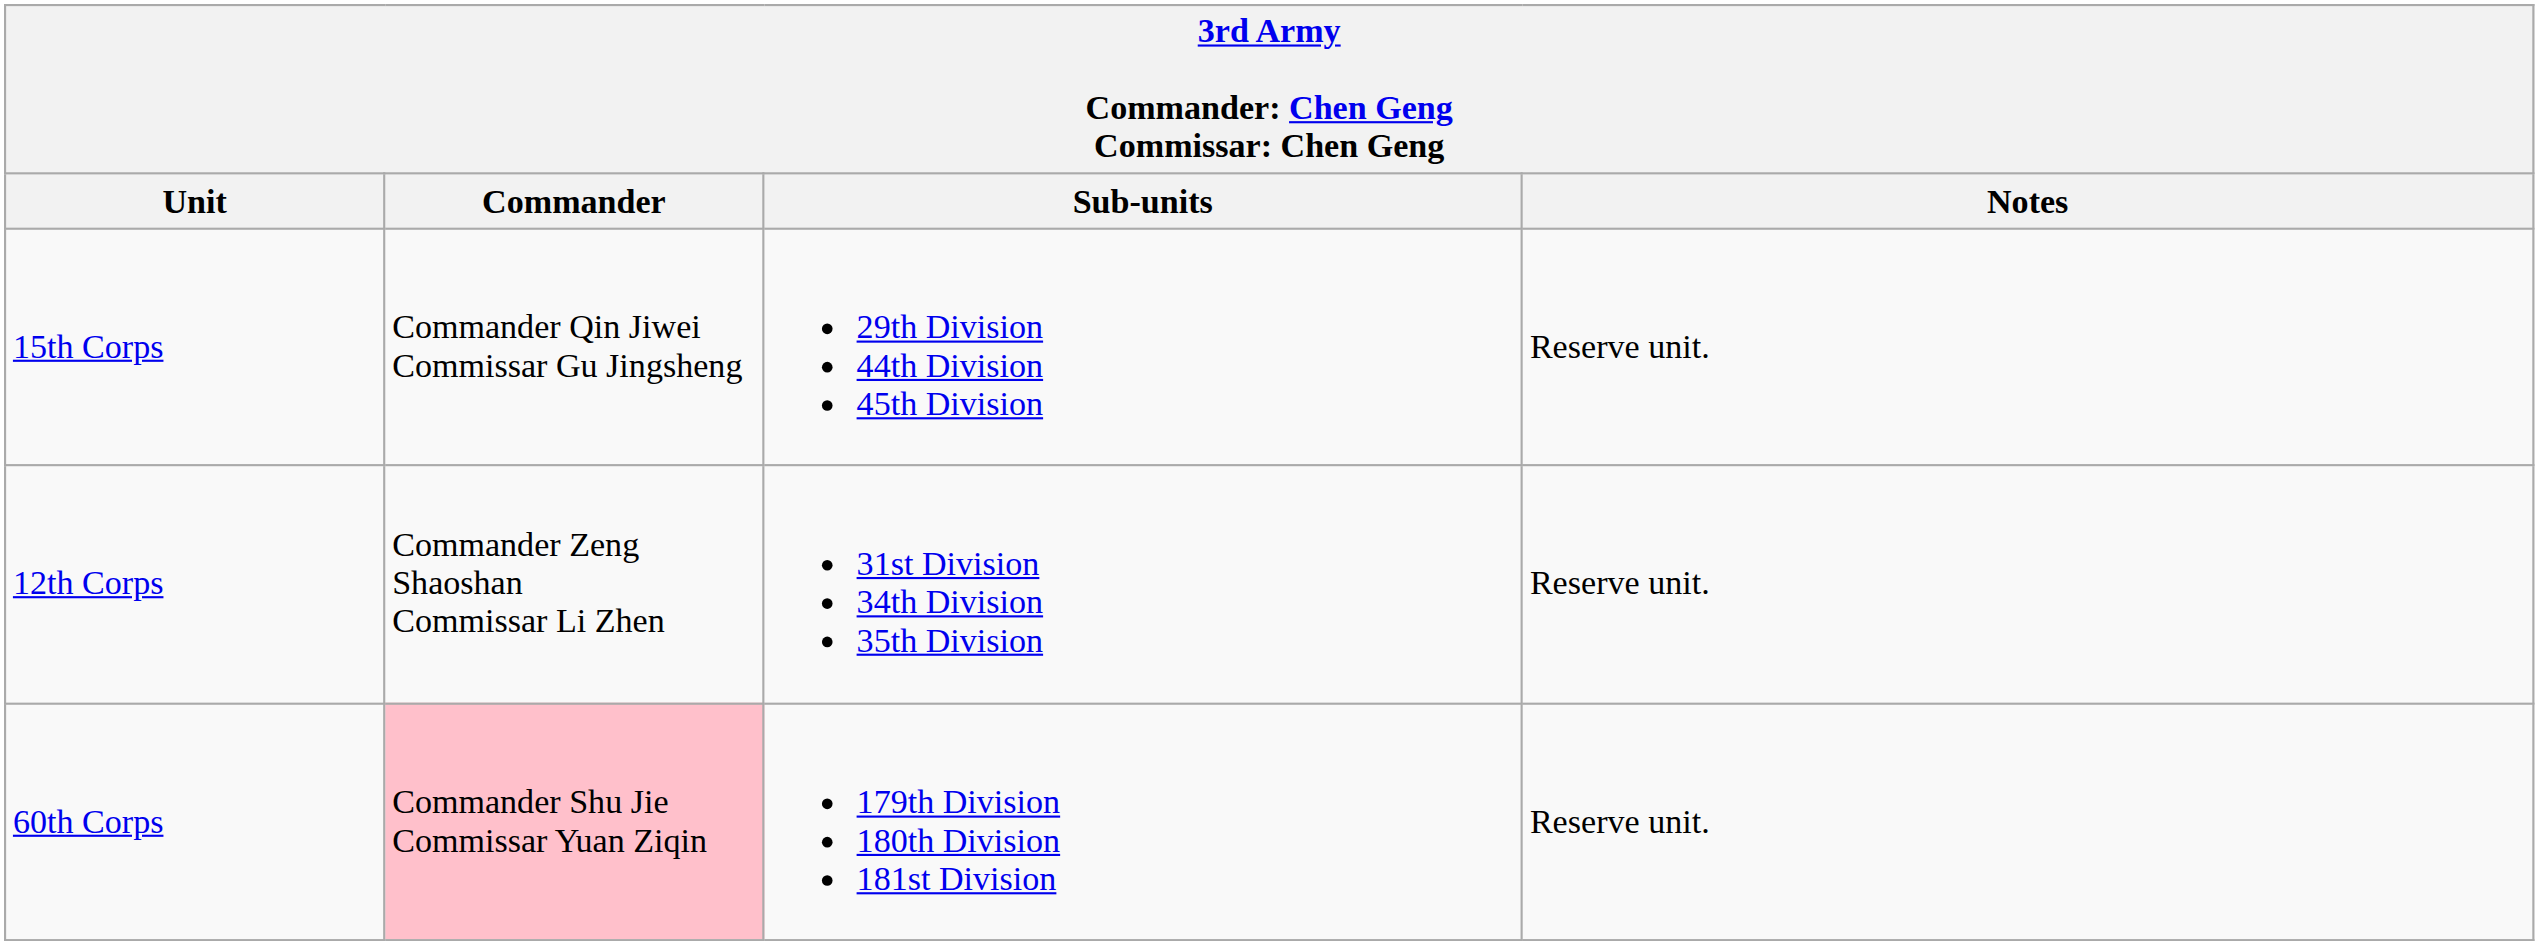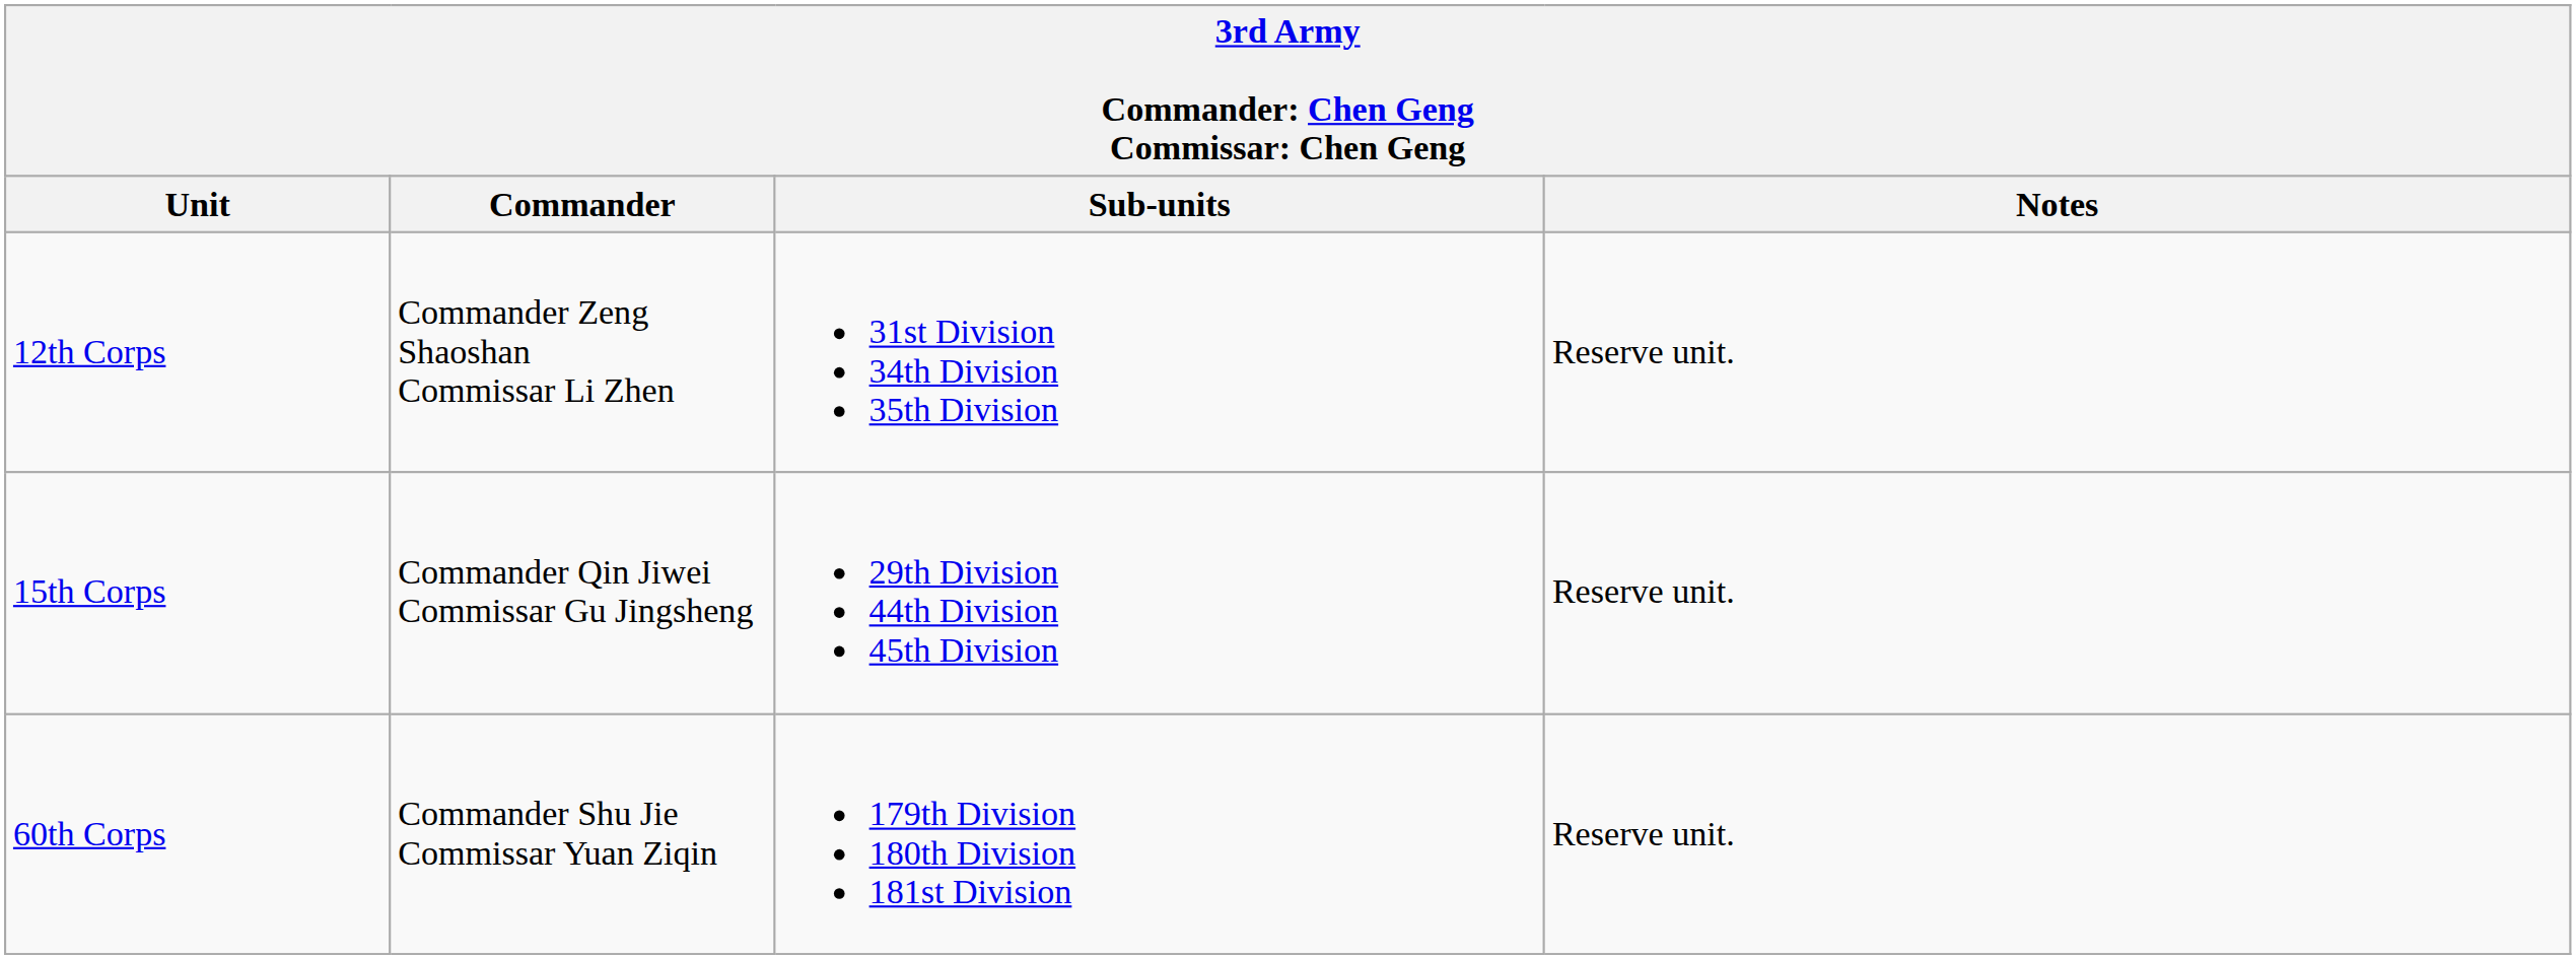rows swapped: 12th Corps <-> 15th Corps
60th Corps | Commander: pink background -> no background
